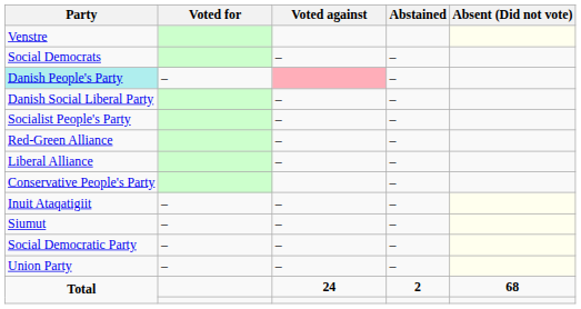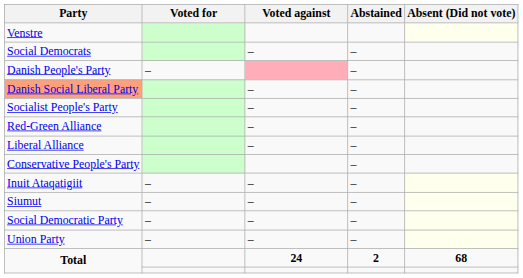Danish People's Party | Party: paleturquoise background -> no background
Danish Social Liberal Party | Party: no background -> lightsalmon background
